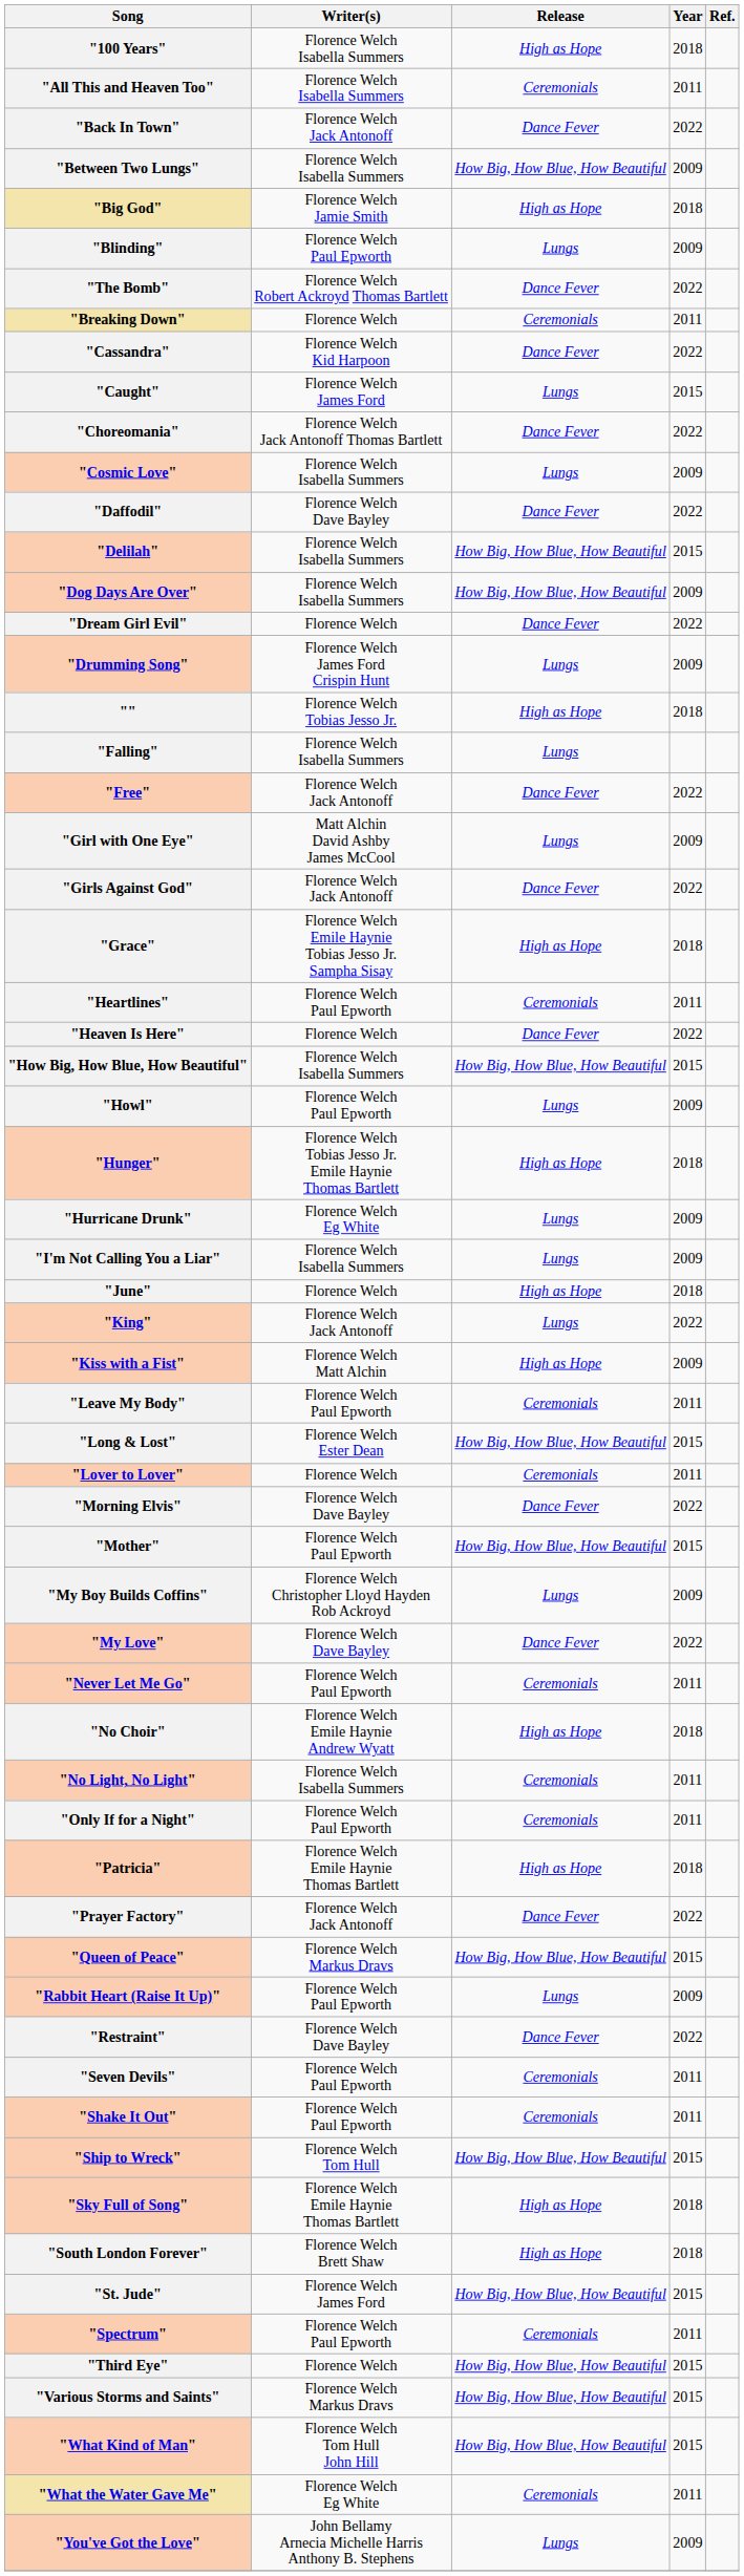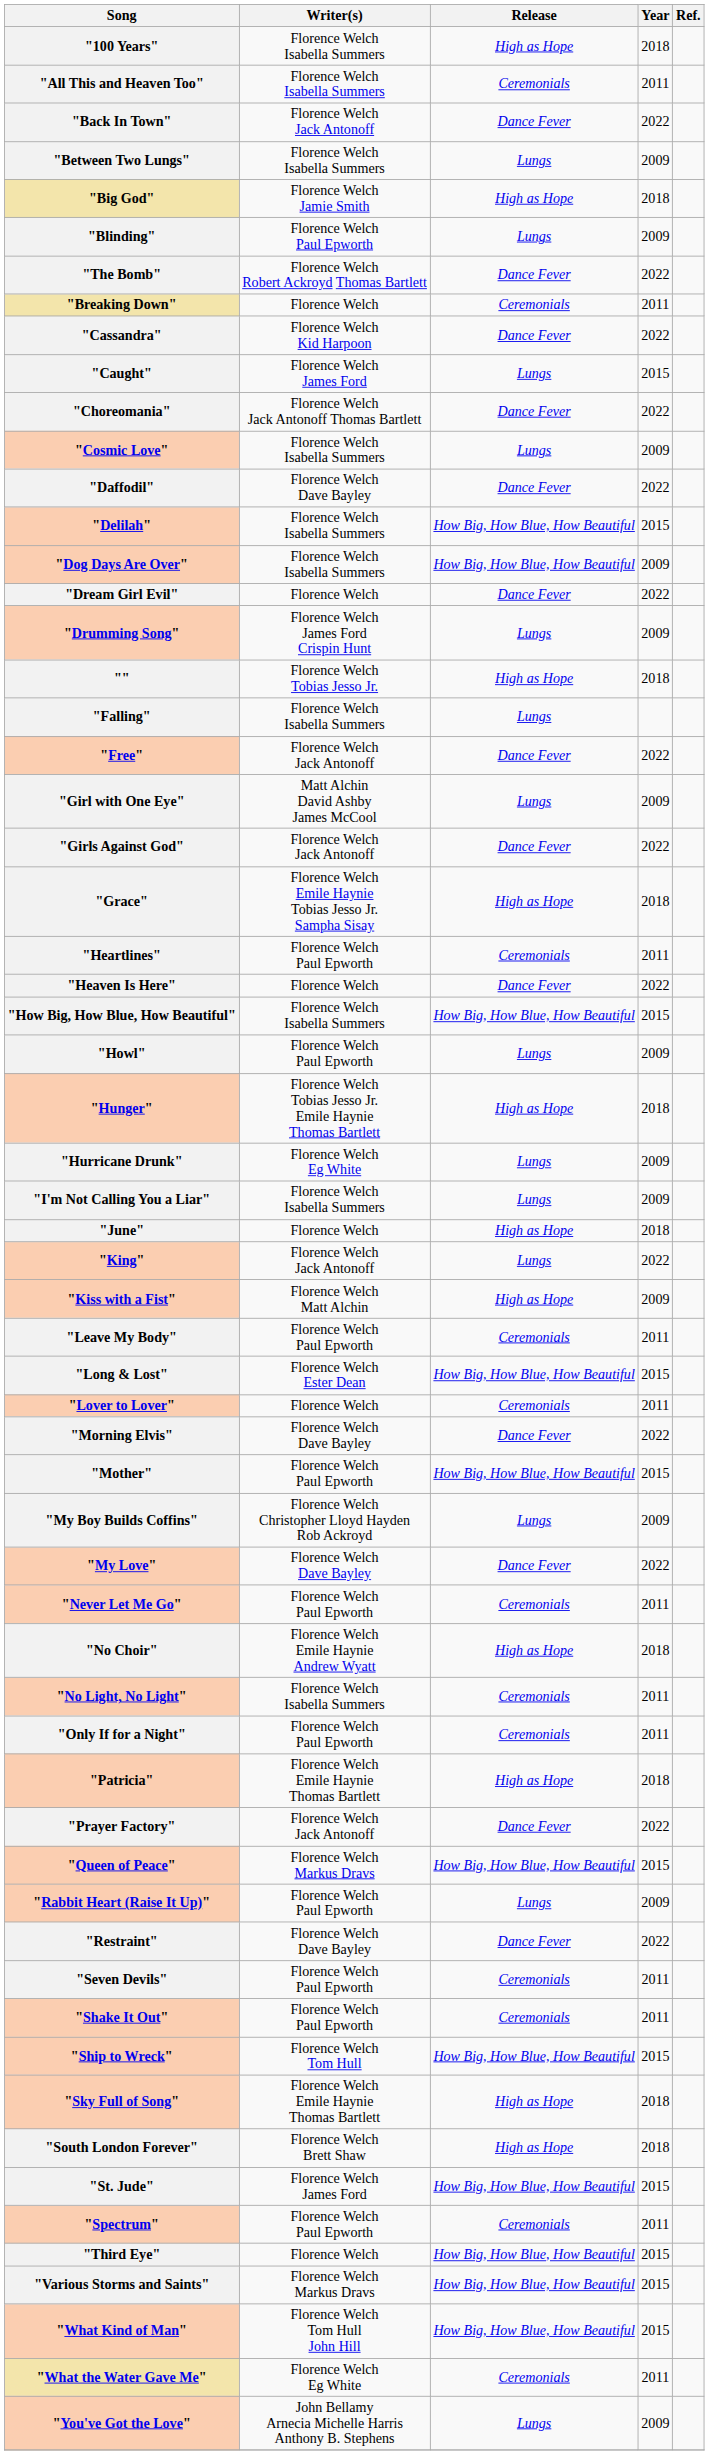"Between Two Lungs" | Release: How Big, How Blue, How Beautiful -> Lungs
